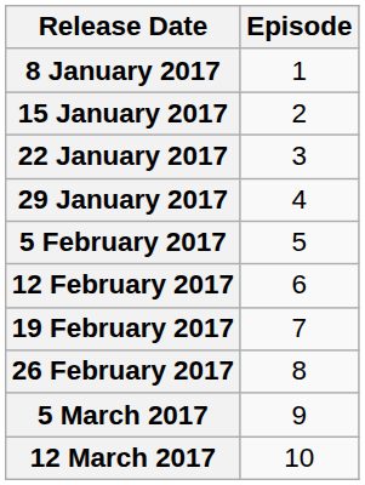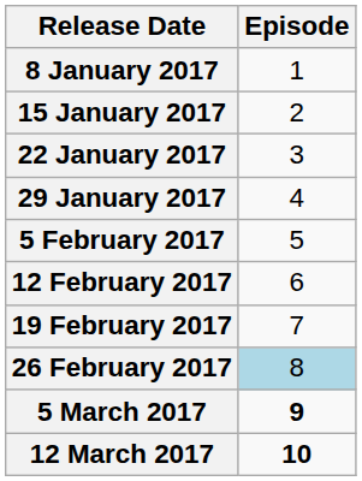26 February 2017 | Episode: no background -> lightblue background
5 March 2017 | Episode: normal -> bold
12 March 2017 | Episode: normal -> bold
